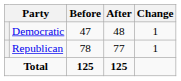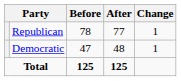rows swapped: Republican <-> Democratic
